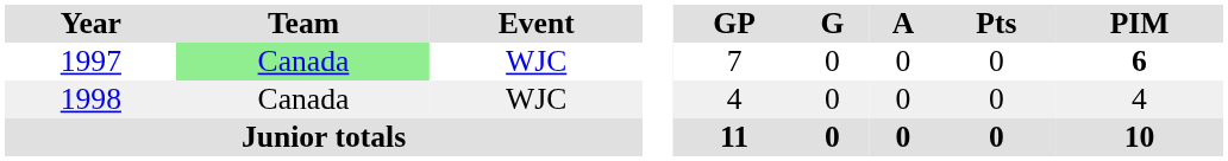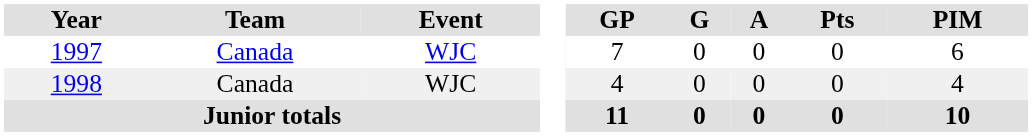1997 | Team: lightgreen background -> no background
1997 | PIM: bold -> normal
